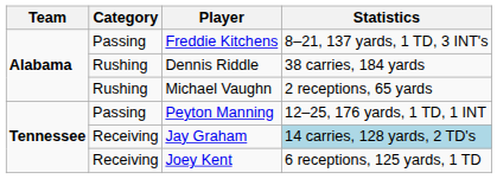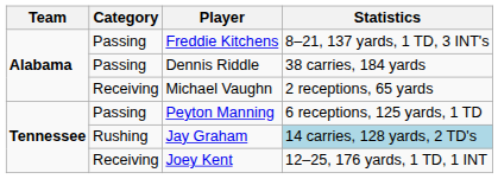Dennis Riddle | Category: Rushing -> Passing
Michael Vaughn | Category: Rushing -> Receiving
Peyton Manning | Statistics: 12–25, 176 yards, 1 TD, 1 INT -> 6 receptions, 125 yards, 1 TD
Jay Graham | Category: Receiving -> Rushing
Joey Kent | Statistics: 6 receptions, 125 yards, 1 TD -> 12–25, 176 yards, 1 TD, 1 INT
